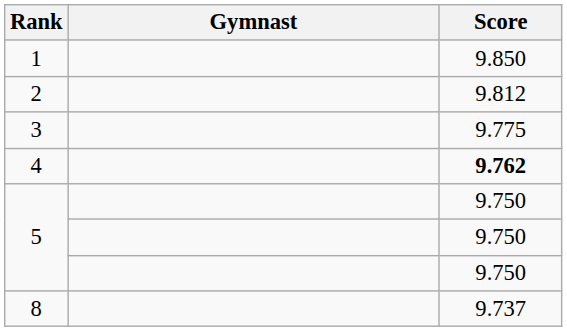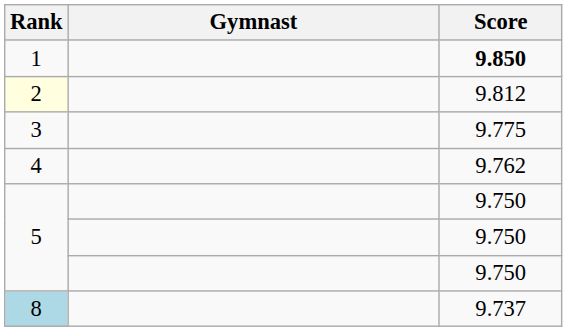1 | Score: normal -> bold
2 | Rank: no background -> lightyellow background
4 | Score: bold -> normal
8 | Rank: no background -> lightblue background
